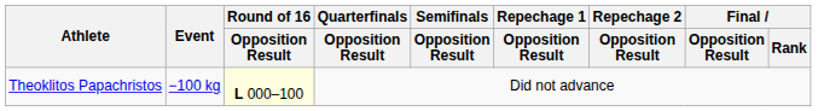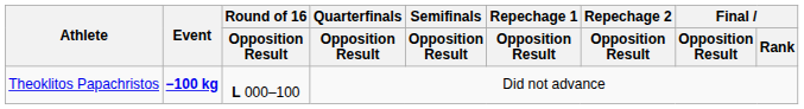Theoklitos Papachristos | Event: normal -> bold
Theoklitos Papachristos | Round of 16 / Opposition Result: lightyellow background -> no background
